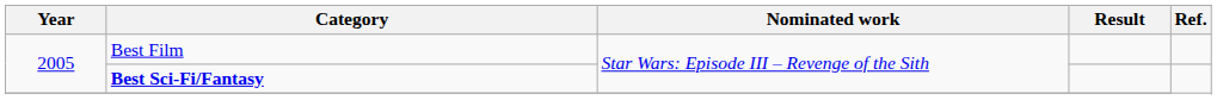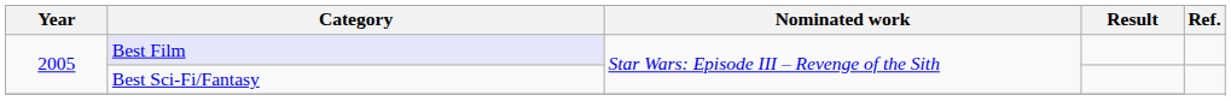Best Film | Category: no background -> lavender background
Best Sci-Fi/Fantasy | Category: bold -> normal
